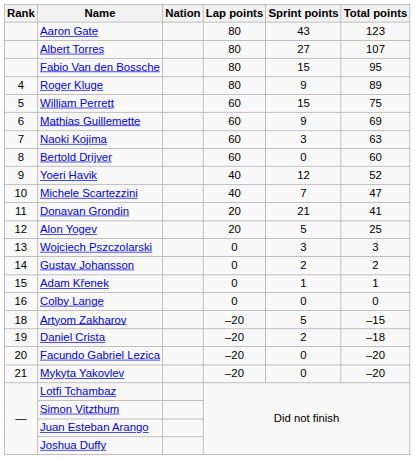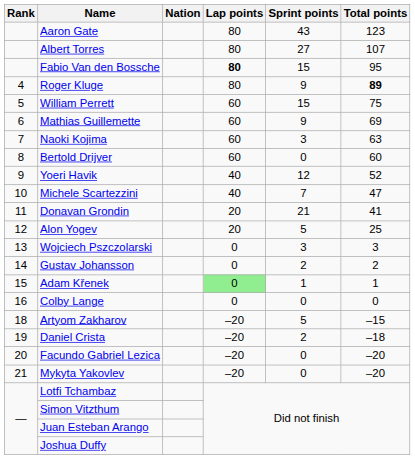Fabio Van den Bossche | Lap points: normal -> bold
Roger Kluge | Total points: normal -> bold
Adam Křenek | Lap points: no background -> lightgreen background
